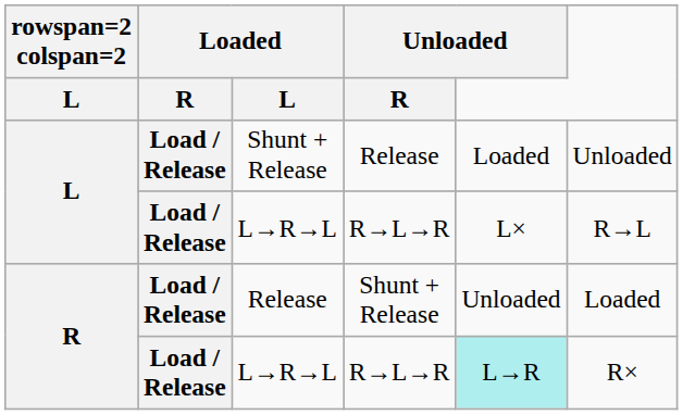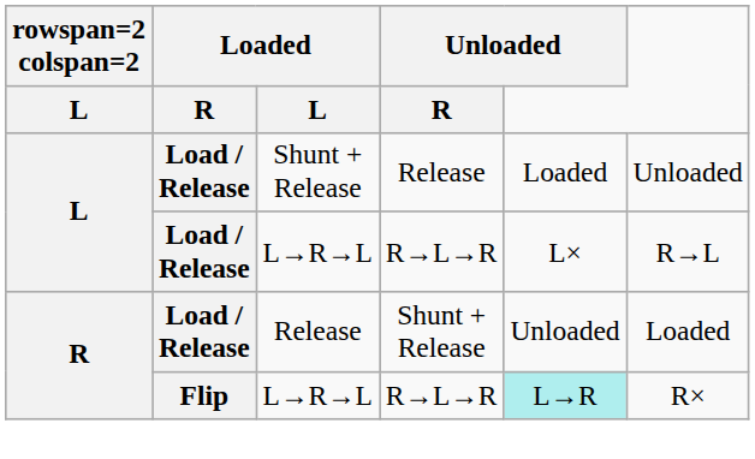R / L→R→L | Loaded / R: Load / Release -> Flip
